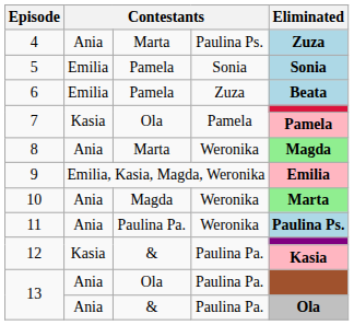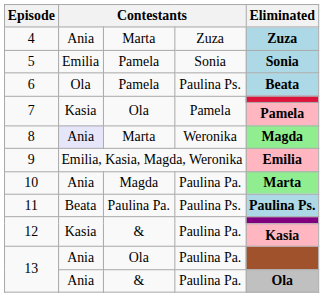4 | column 4: Paulina Ps. -> Zuza
6 | column 2: Emilia -> Ola
6 | column 4: Zuza -> Paulina Ps.
8 | column 2: no background -> lavender background
10 | column 4: Weronika -> Paulina Pa.
11 | column 2: Ania -> Beata
11 | column 4: Weronika -> Paulina Ps.
